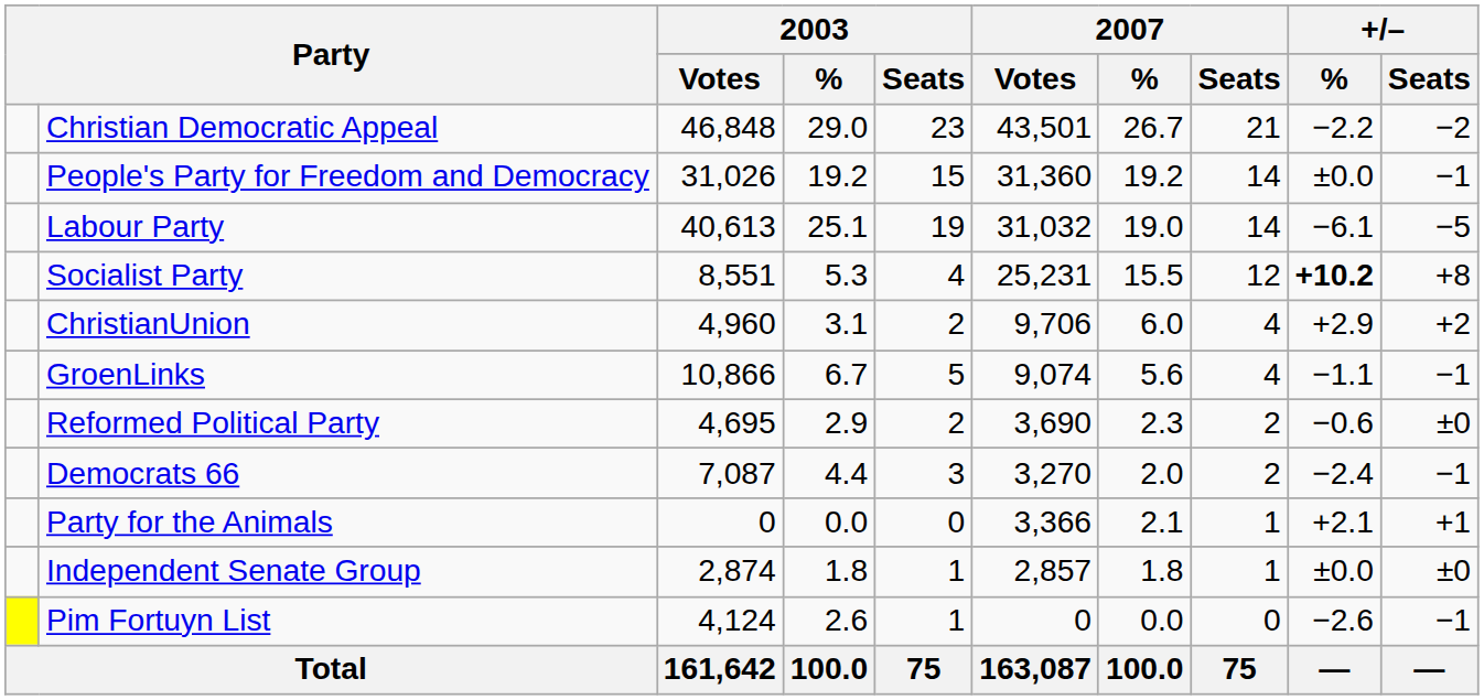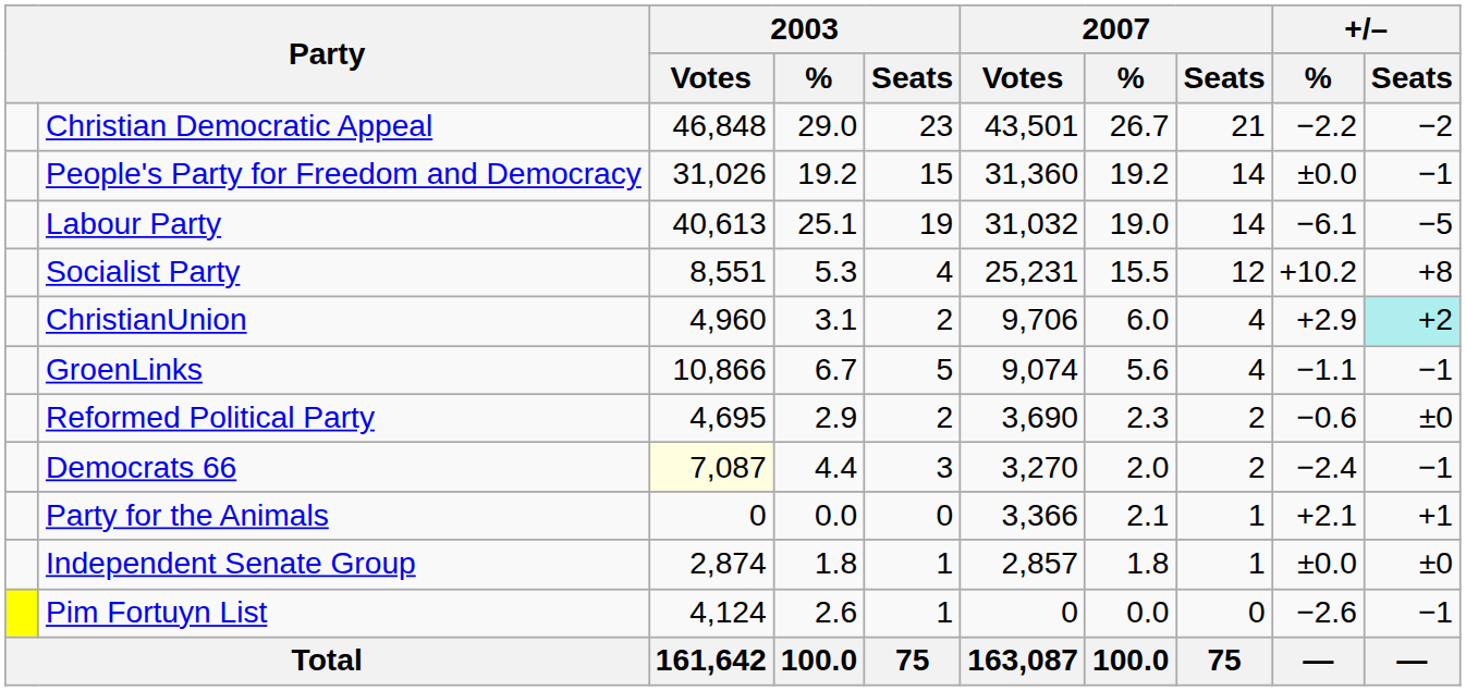Socialist Party | +/– / %: bold -> normal
ChristianUnion | +/– / Seats: no background -> paleturquoise background
Democrats 66 | 2003 / Votes: no background -> lightyellow background
